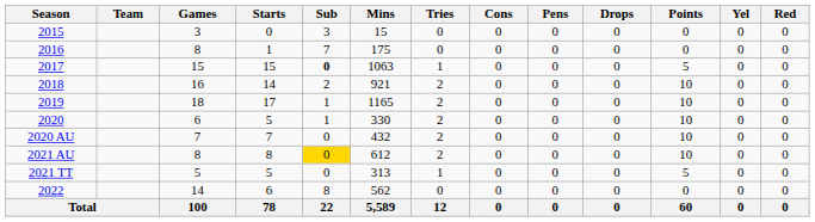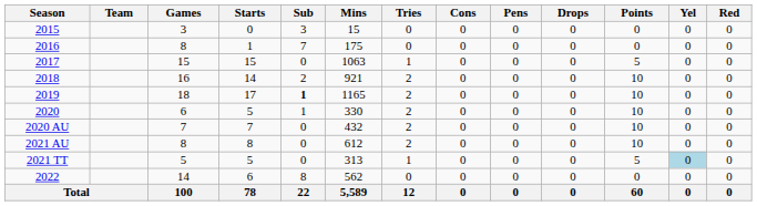2017 | Sub: bold -> normal
2019 | Sub: normal -> bold
2021 AU | Sub: gold background -> no background
2021 TT | Yel: no background -> lightblue background
